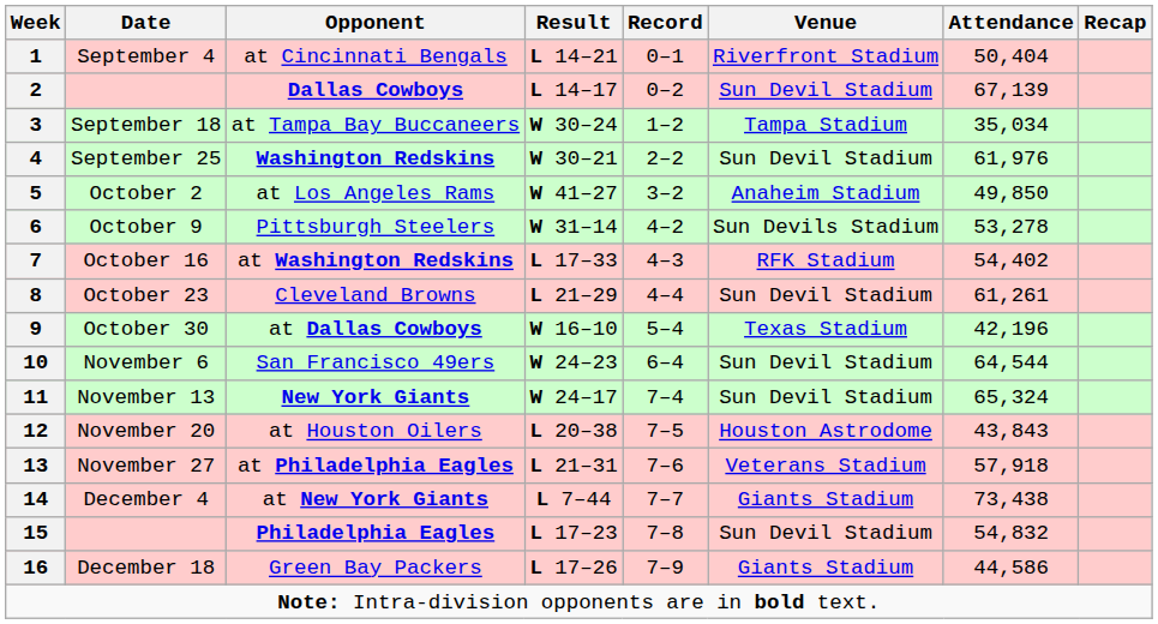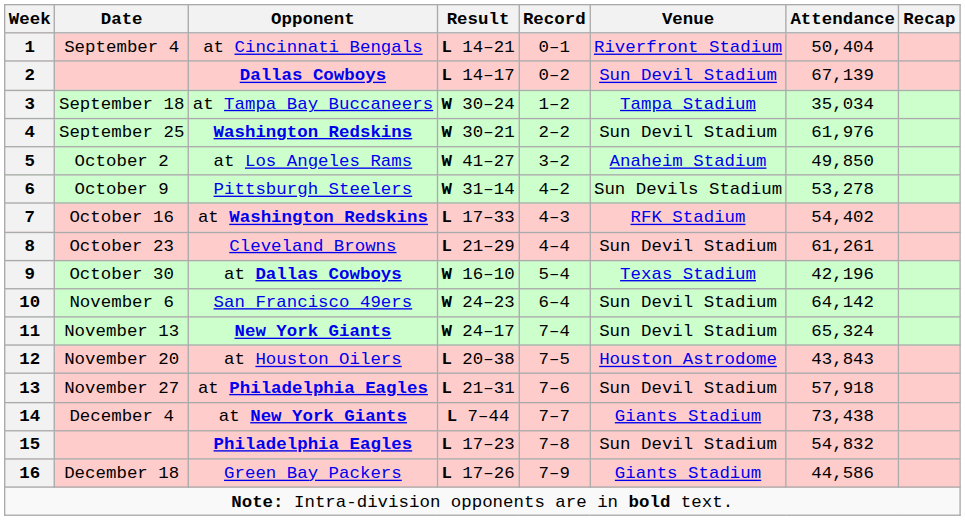10 | Attendance: 64,544 -> 64,142
13 | Venue: Veterans Stadium -> Sun Devil Stadium
